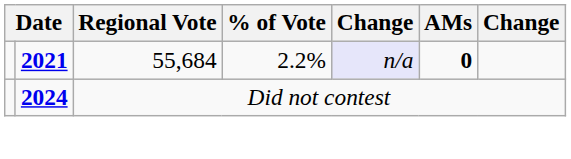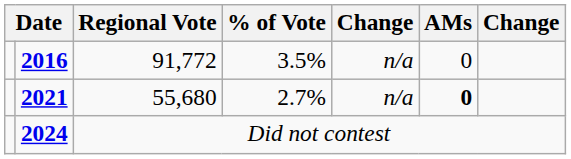+ row: 2016 | 91,772 | 3.5% | n/a | 0
2021 | Regional Vote: 55,684 -> 55,680
2021 | % of Vote: 2.2% -> 2.7%
2021 | column 5: lavender background -> no background
